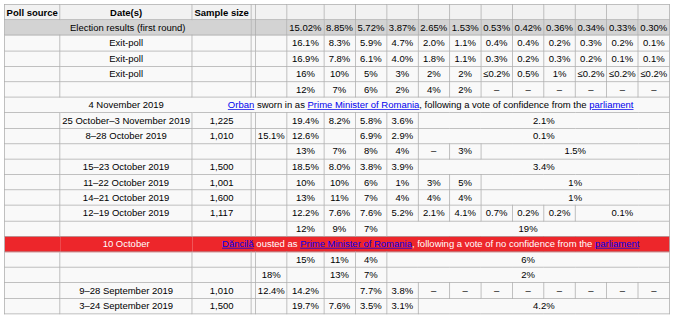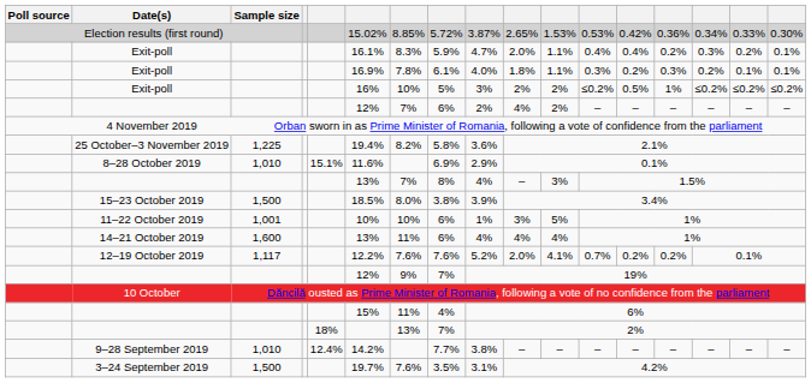8–28 October 2019 | column 6: 12.6% -> 11.6%
14–21 October 2019 | column 8: 7% -> 6%
12–19 October 2019 | column 10: 2.1% -> 2.0%
